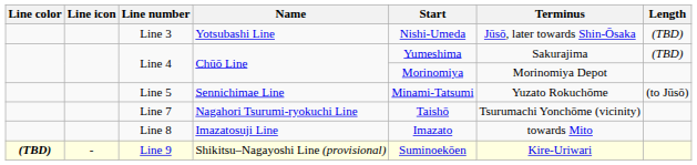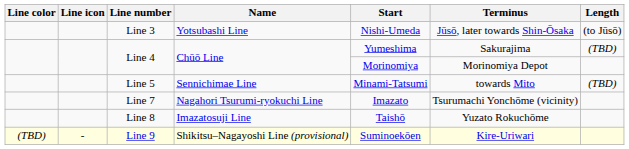Line 3 | Length: (TBD) -> (to Jūsō)
Line 5 | Terminus: Yuzato Rokuchōme -> towards Mito
Line 5 | Length: (to Jūsō) -> (TBD)
Line 7 | Start: Taishō -> Imazato
Line 8 | Start: Imazato -> Taishō
Line 8 | Terminus: towards Mito -> Yuzato Rokuchōme
Line 9 | Line color: bold -> normal
